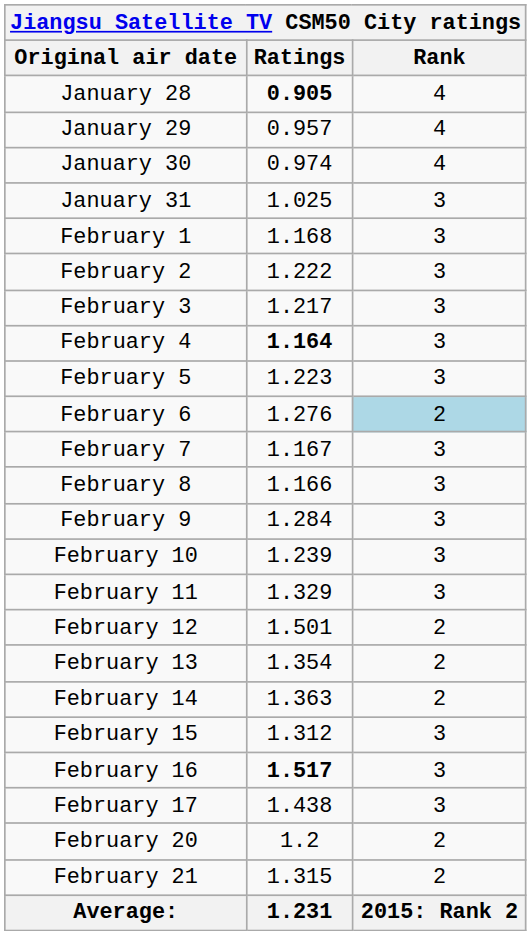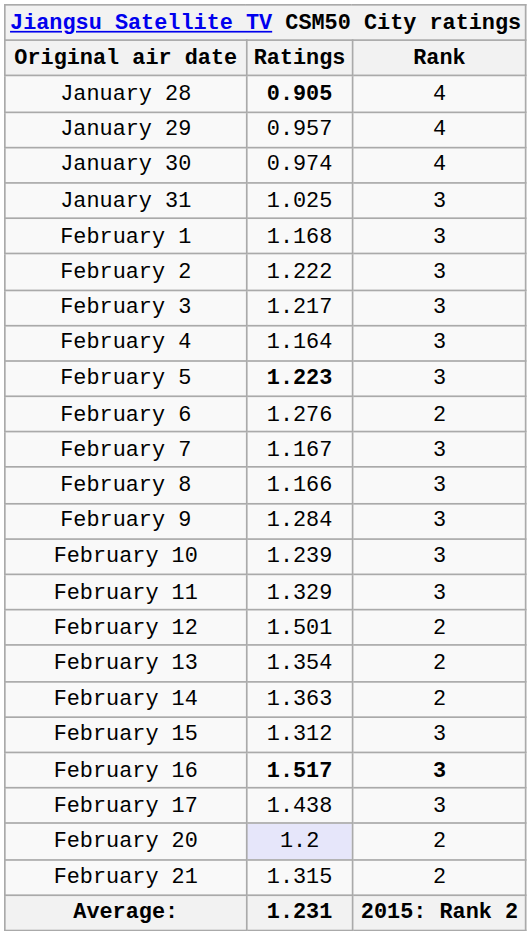February 4 | Ratings: bold -> normal
February 5 | Ratings: normal -> bold
February 6 | Rank: lightblue background -> no background
February 16 | Rank: normal -> bold
February 20 | Ratings: no background -> lavender background
